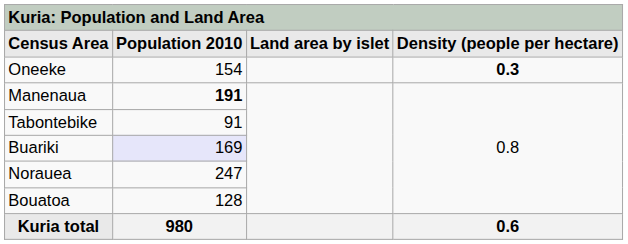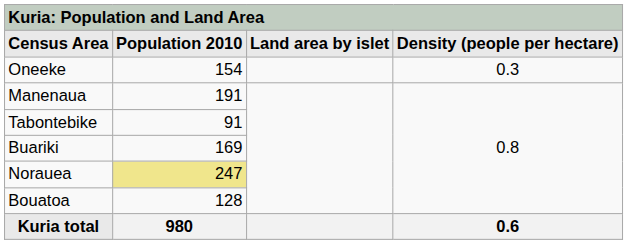Oneeke | Density (people per hectare): bold -> normal
Manenaua | Population 2010: bold -> normal
Buariki | Population 2010: lavender background -> no background
Norauea | Population 2010: no background -> khaki background
